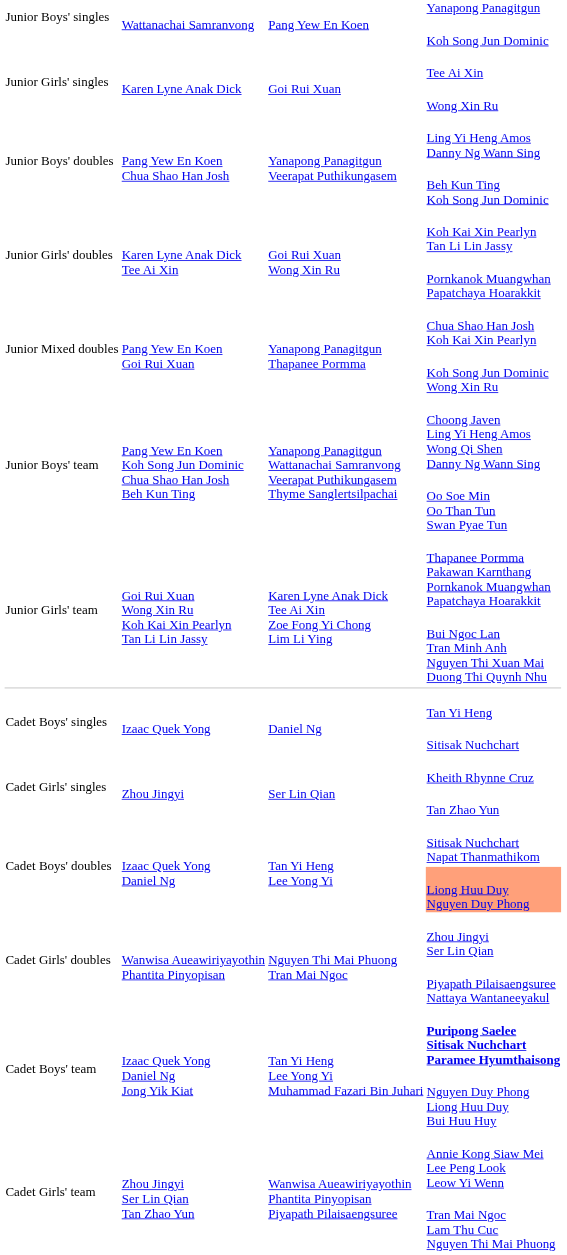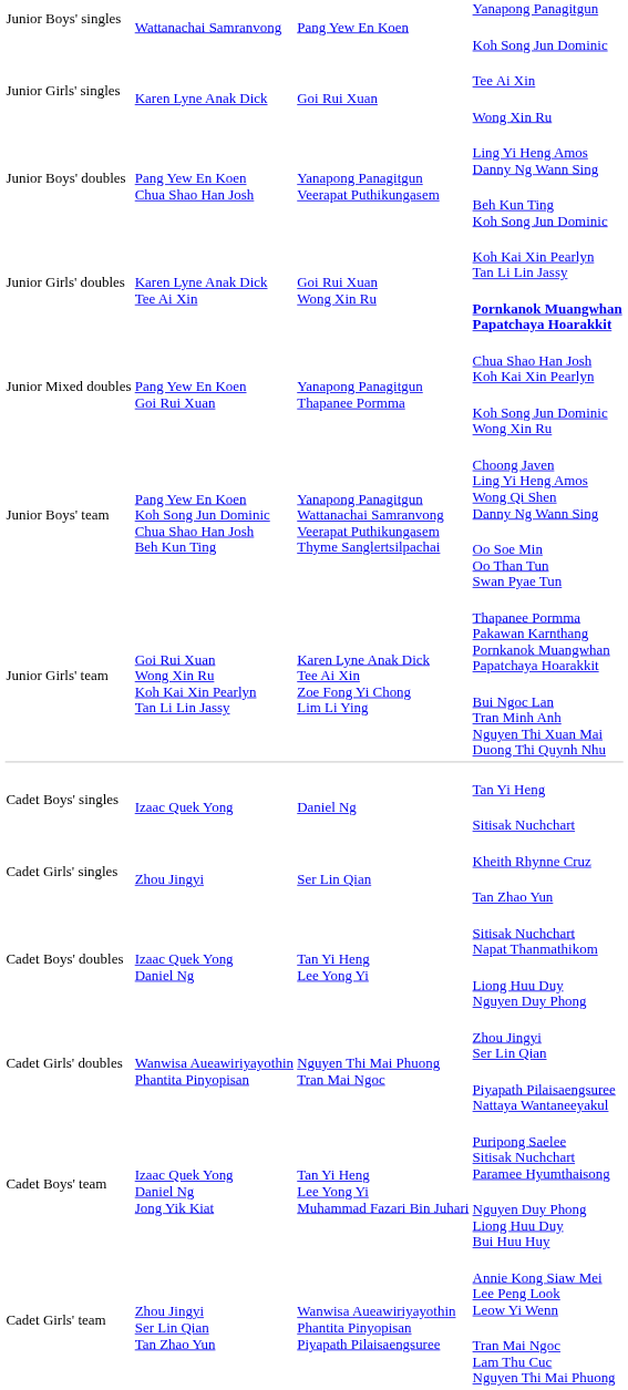Pornkanok Muangwhan Papatchaya Hoarakkit | column 4: normal -> bold
Liong Huu Duy Nguyen Duy Phong | column 4: lightsalmon background -> no background
Puripong Saelee Sitisak Nuchchart Paramee Hyumthaisong | column 4: bold -> normal
